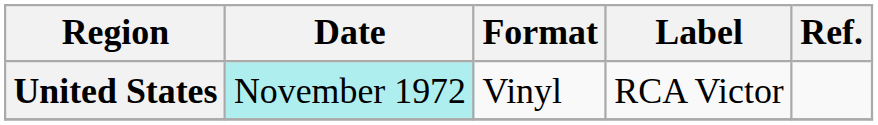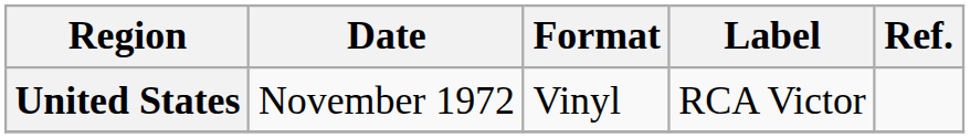United States | Date: paleturquoise background -> no background
